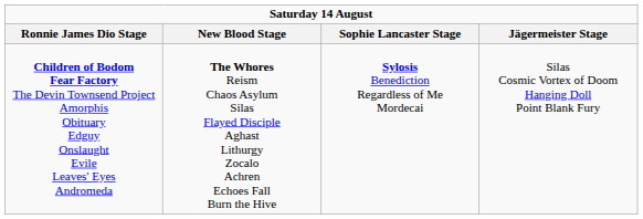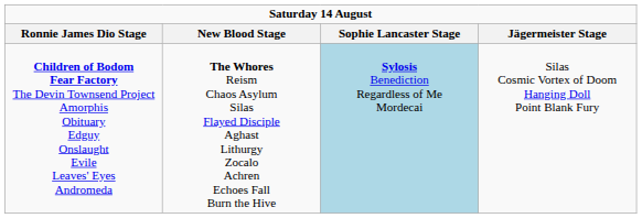row 3 | Sophie Lancaster Stage: no background -> lightblue background
